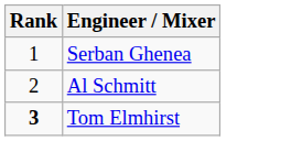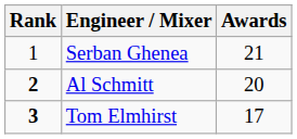+ column: Awards | 21 | 20 | 17
Al Schmitt | Rank: normal -> bold
